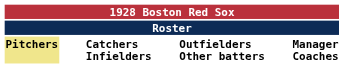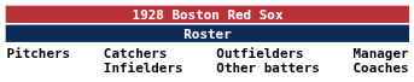Pitchers | column 1: khaki background -> no background
